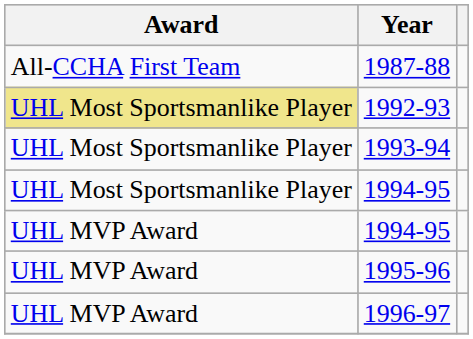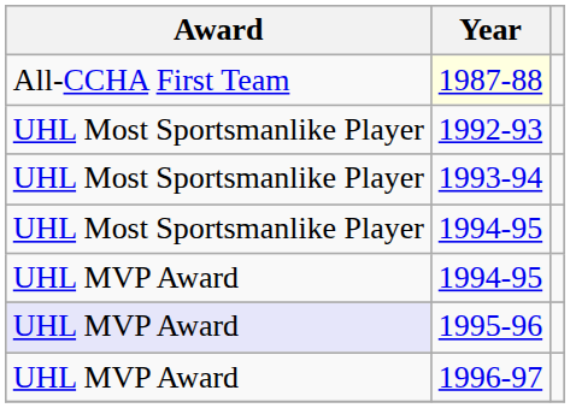1987-88 | Year: no background -> lightyellow background
1992-93 | Award: khaki background -> no background
1995-96 | Award: no background -> lavender background
